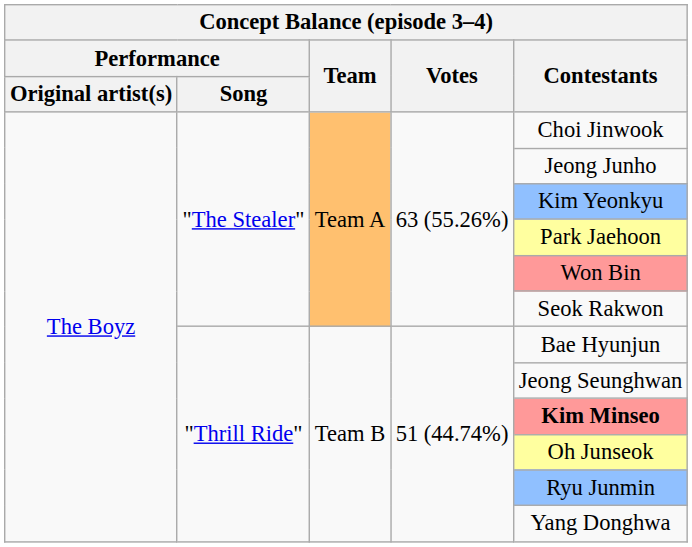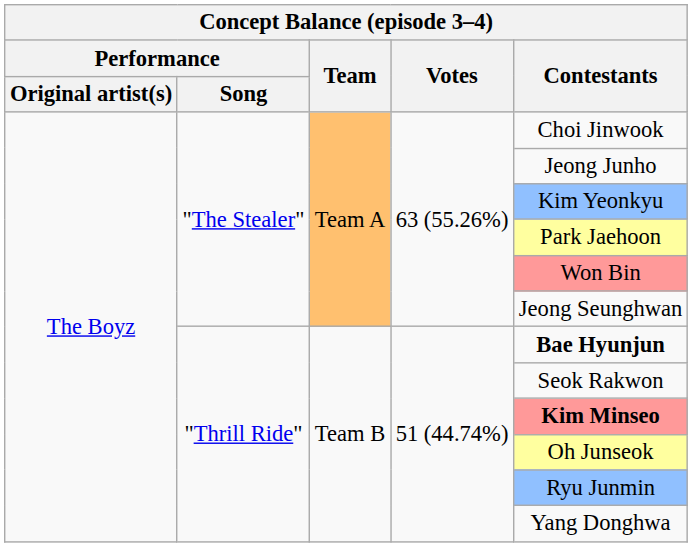row 9 | Contestants: Seok Rakwon -> Jeong Seunghwan
row 10 | Contestants: normal -> bold
row 11 | Contestants: Jeong Seunghwan -> Seok Rakwon
